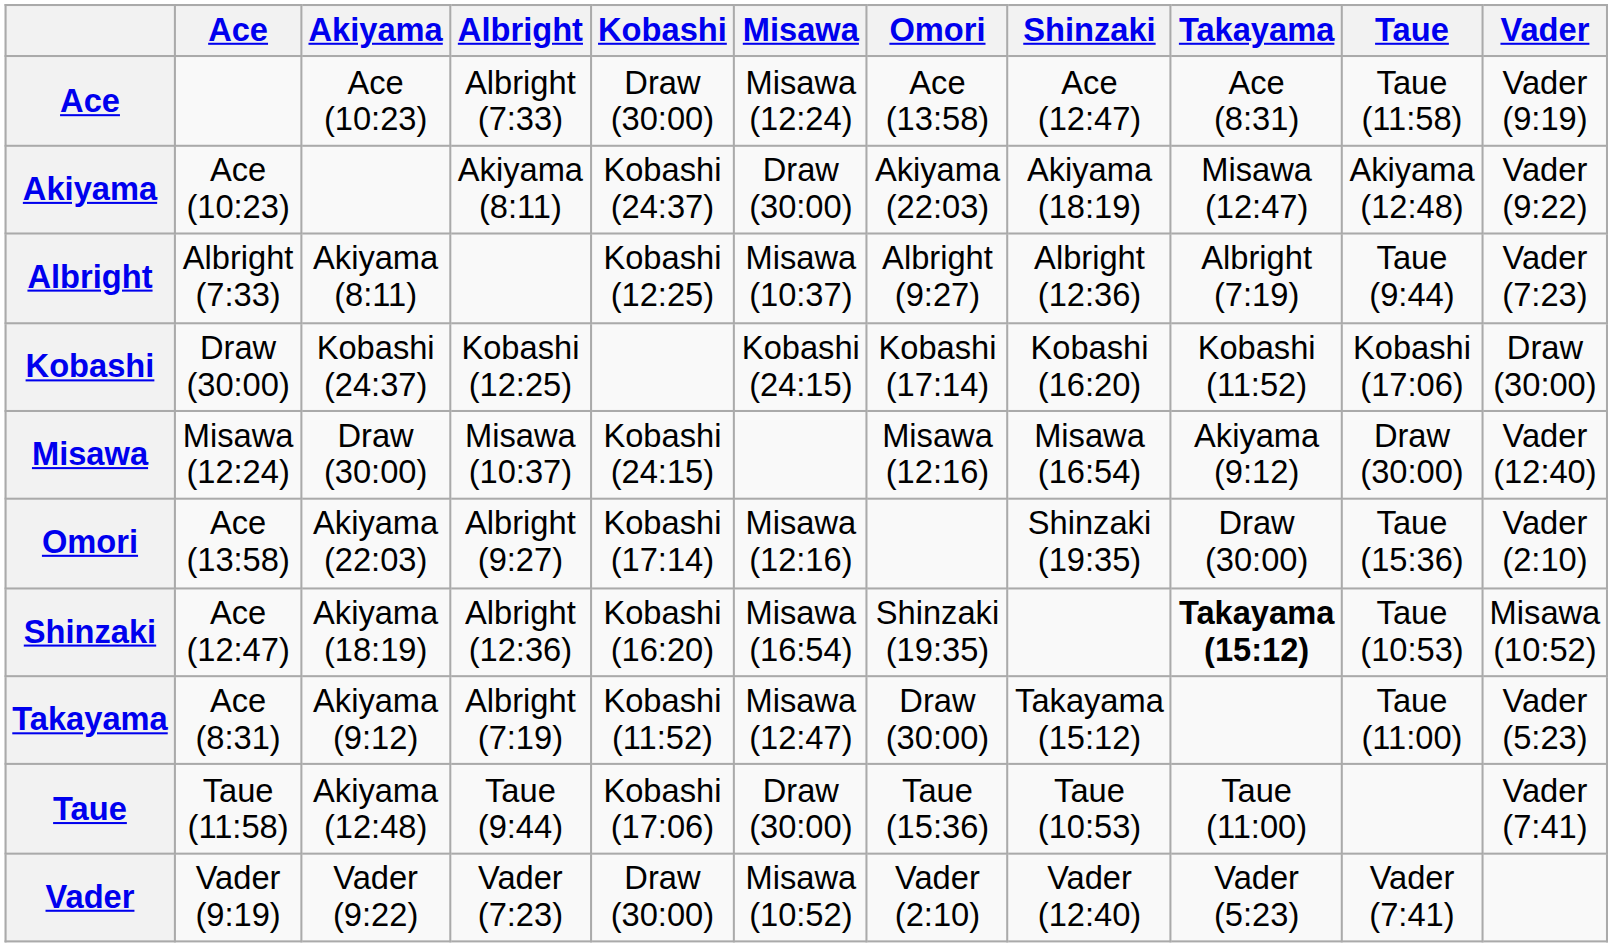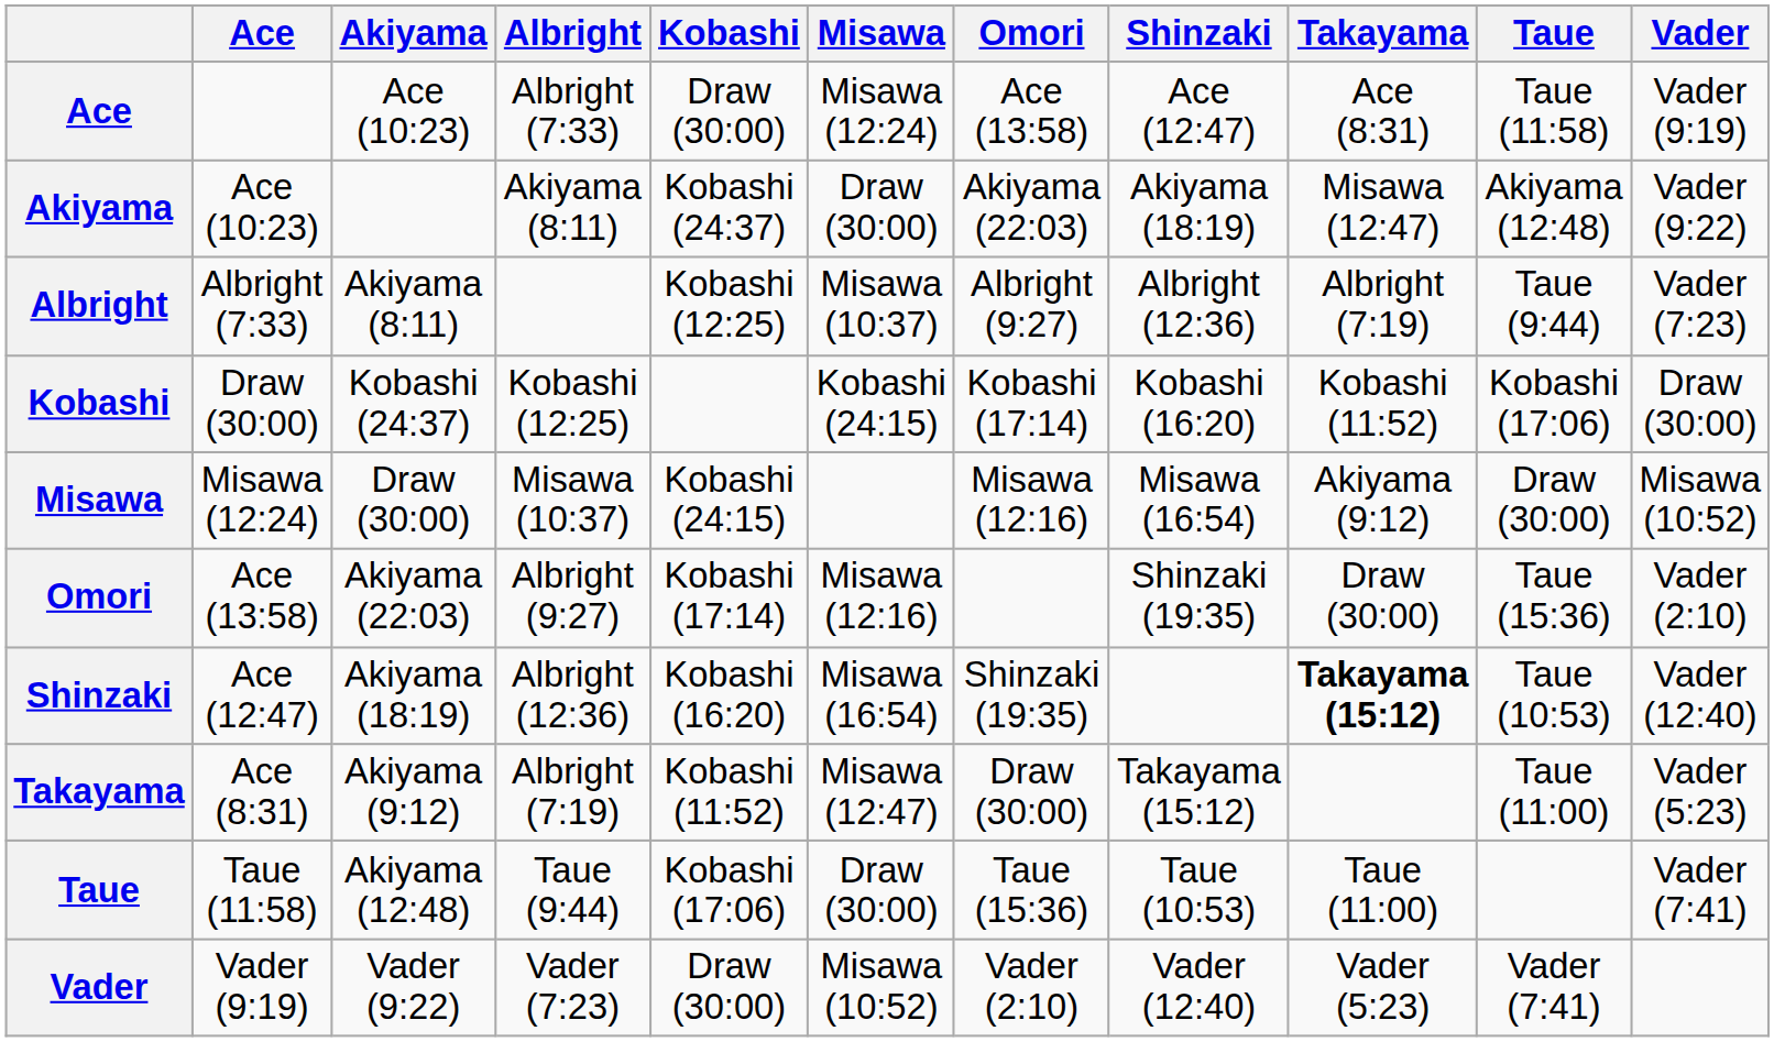row 6 | Vader: Vader (12:40) -> Misawa (10:52)
row 8 | Vader: Misawa (10:52) -> Vader (12:40)
